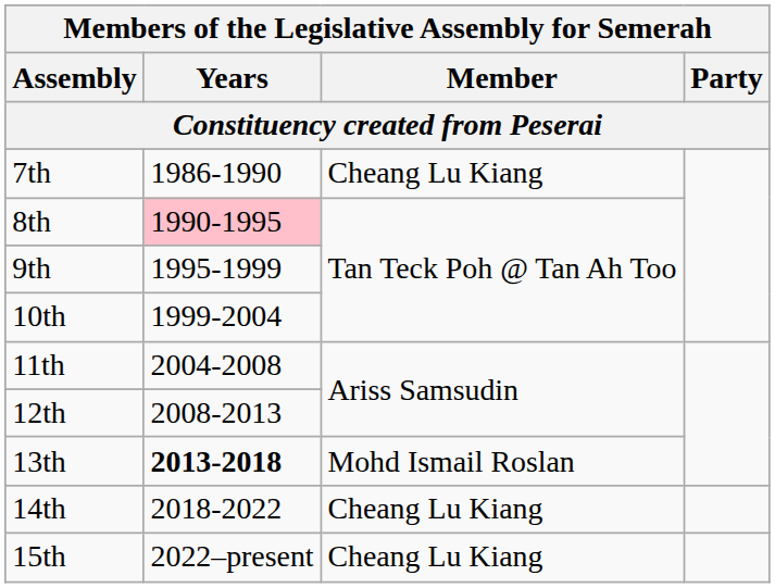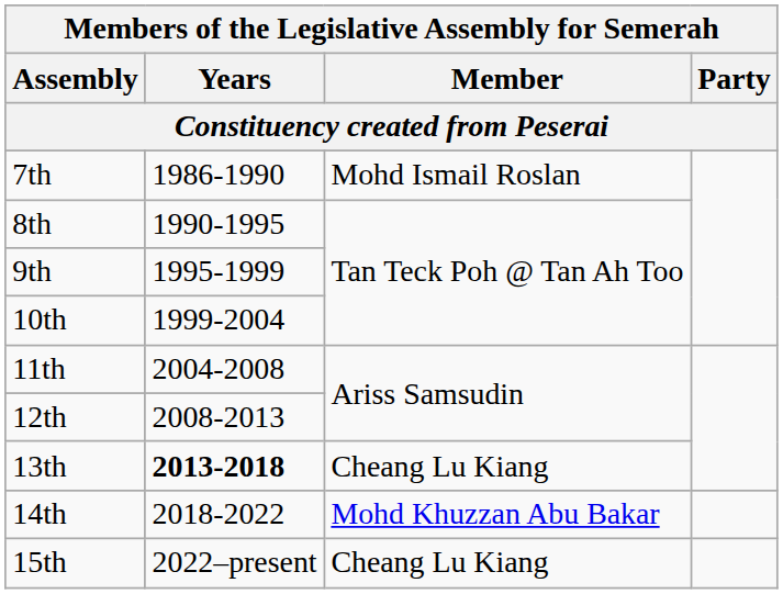7th | Member: Cheang Lu Kiang -> Mohd Ismail Roslan
8th | Years: pink background -> no background
13th | Member: Mohd Ismail Roslan -> Cheang Lu Kiang
14th | Member: Cheang Lu Kiang -> Mohd Khuzzan Abu Bakar
